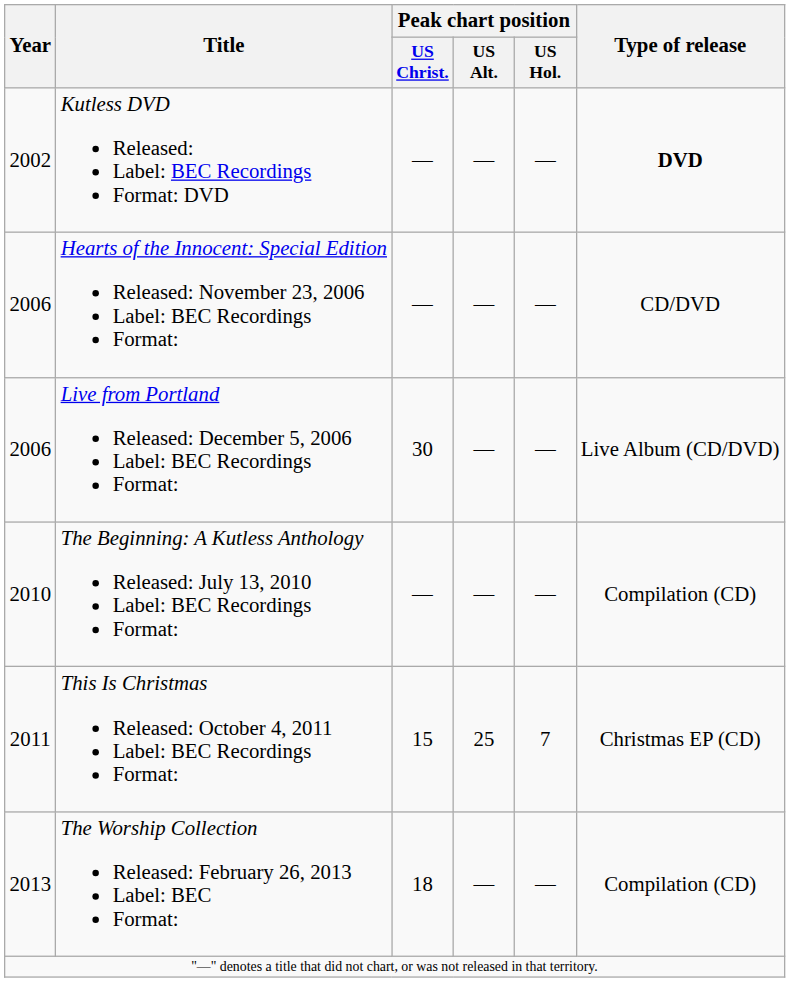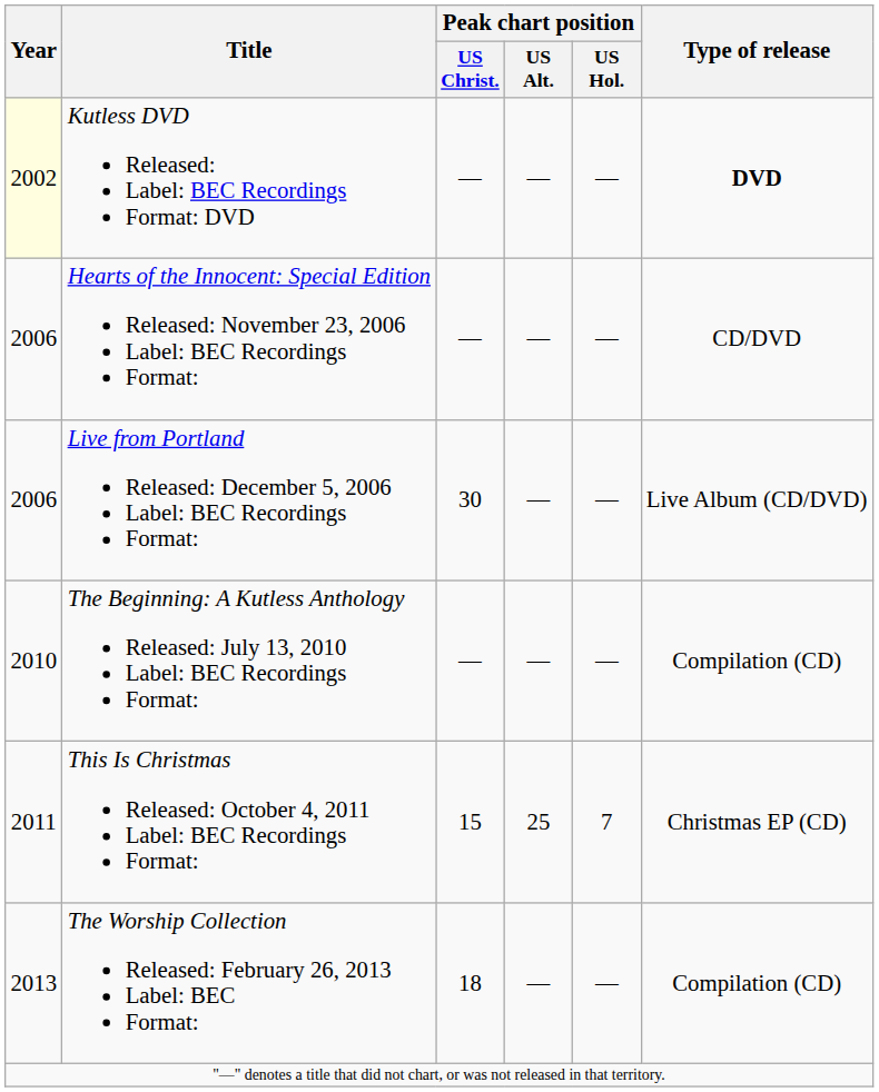Kutless DVD Released: Label: BEC Recordings Format: DVD | Year: no background -> lightyellow background
